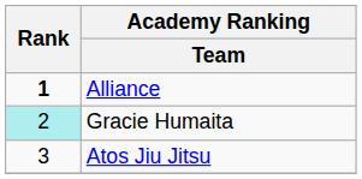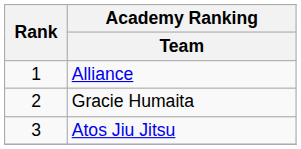Alliance | Rank: bold -> normal
Gracie Humaita | Rank: paleturquoise background -> no background
